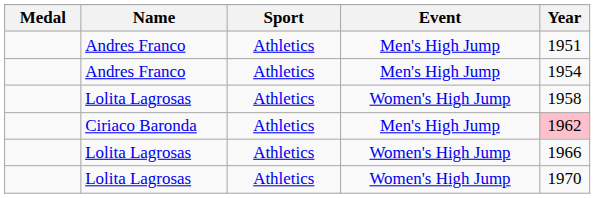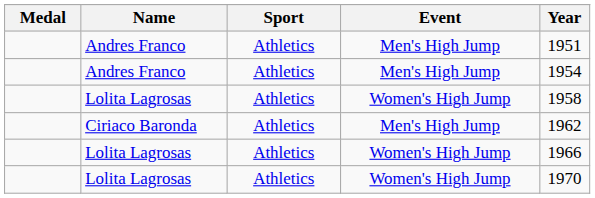Ciriaco Baronda | Year: pink background -> no background
